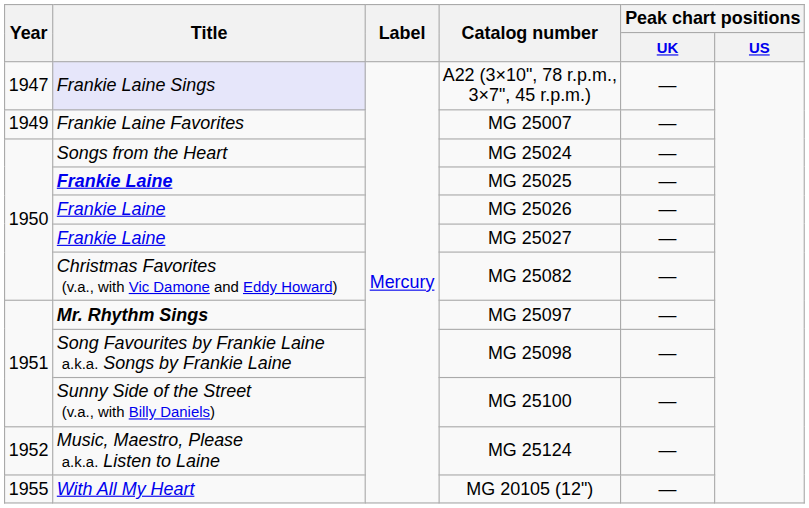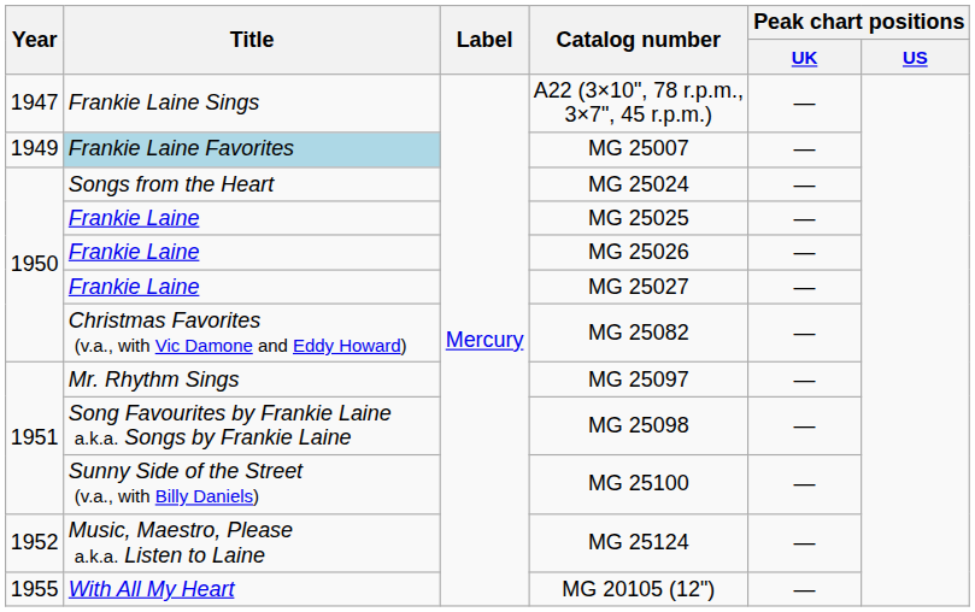A22 (3×10", 78 r.p.m., 3×7", 45 r.p.m.) | Title: lavender background -> no background
MG 25007 | Title: no background -> lightblue background
MG 25025 | Title: bold -> normal
MG 25097 | Title: bold -> normal
